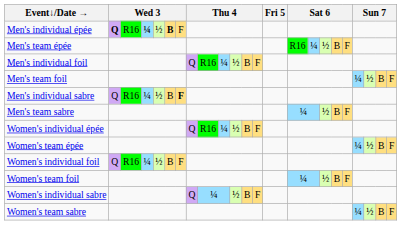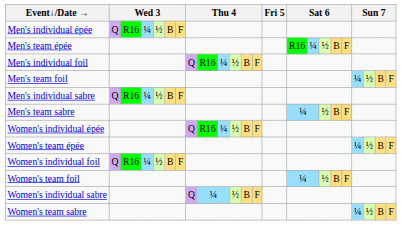Men's individual épée | column 2: bold -> normal
Men's individual épée | column 4: bold -> normal
Men's individual épée | column 6: bold -> normal
Men's individual sabre | column 7: bold -> normal
